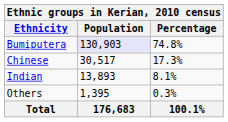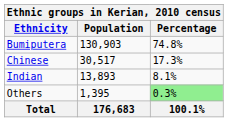Bumiputera | Population: lavender background -> no background
Others | Percentage: no background -> lightgreen background
